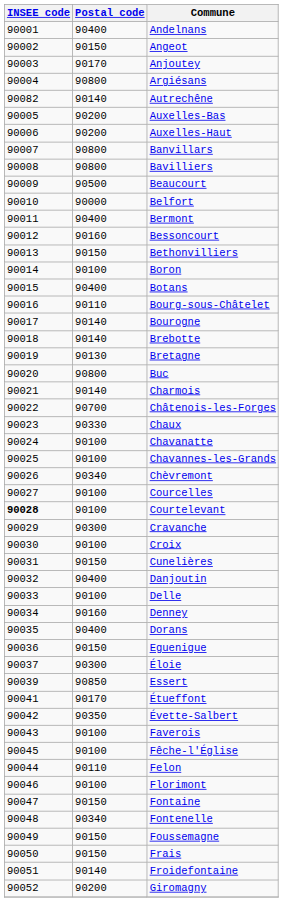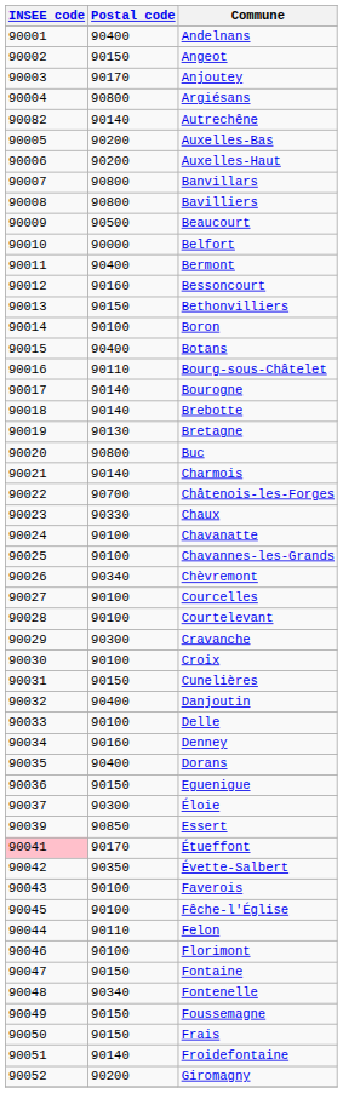Courtelevant | INSEE code: bold -> normal
Étueffont | INSEE code: no background -> pink background
